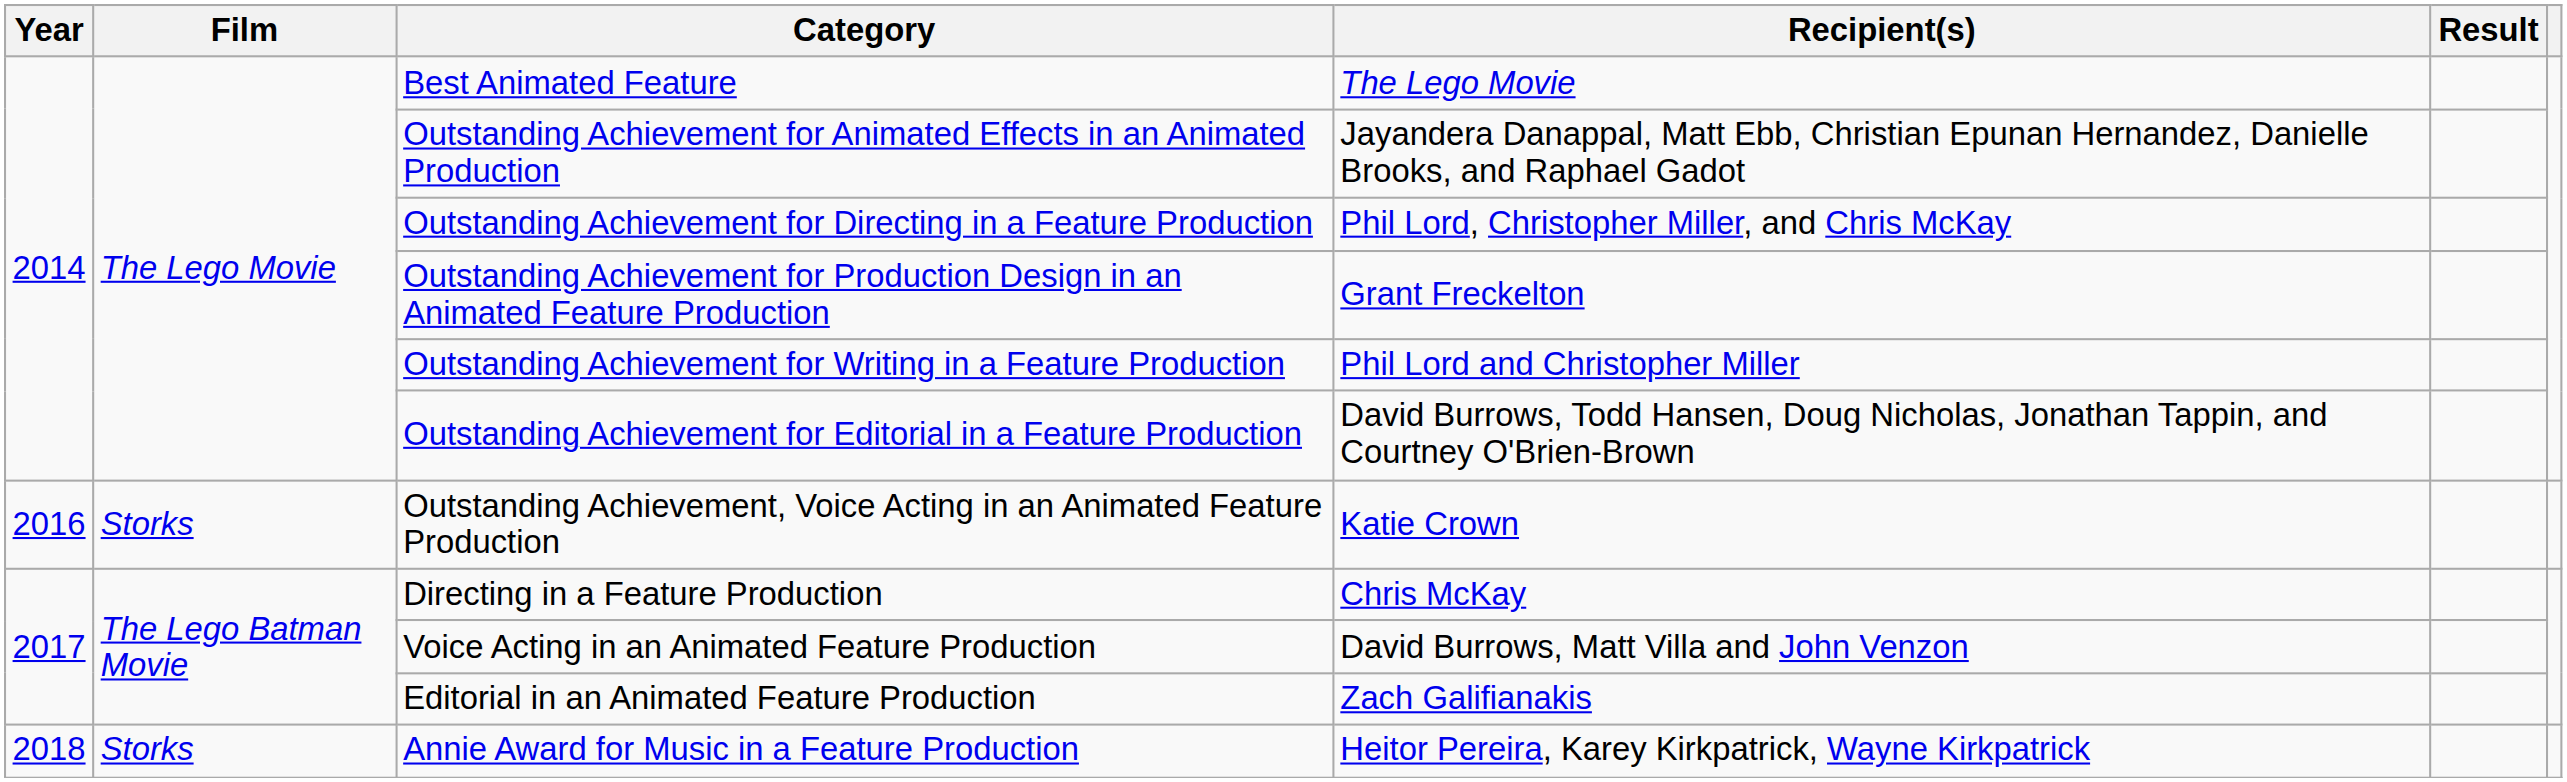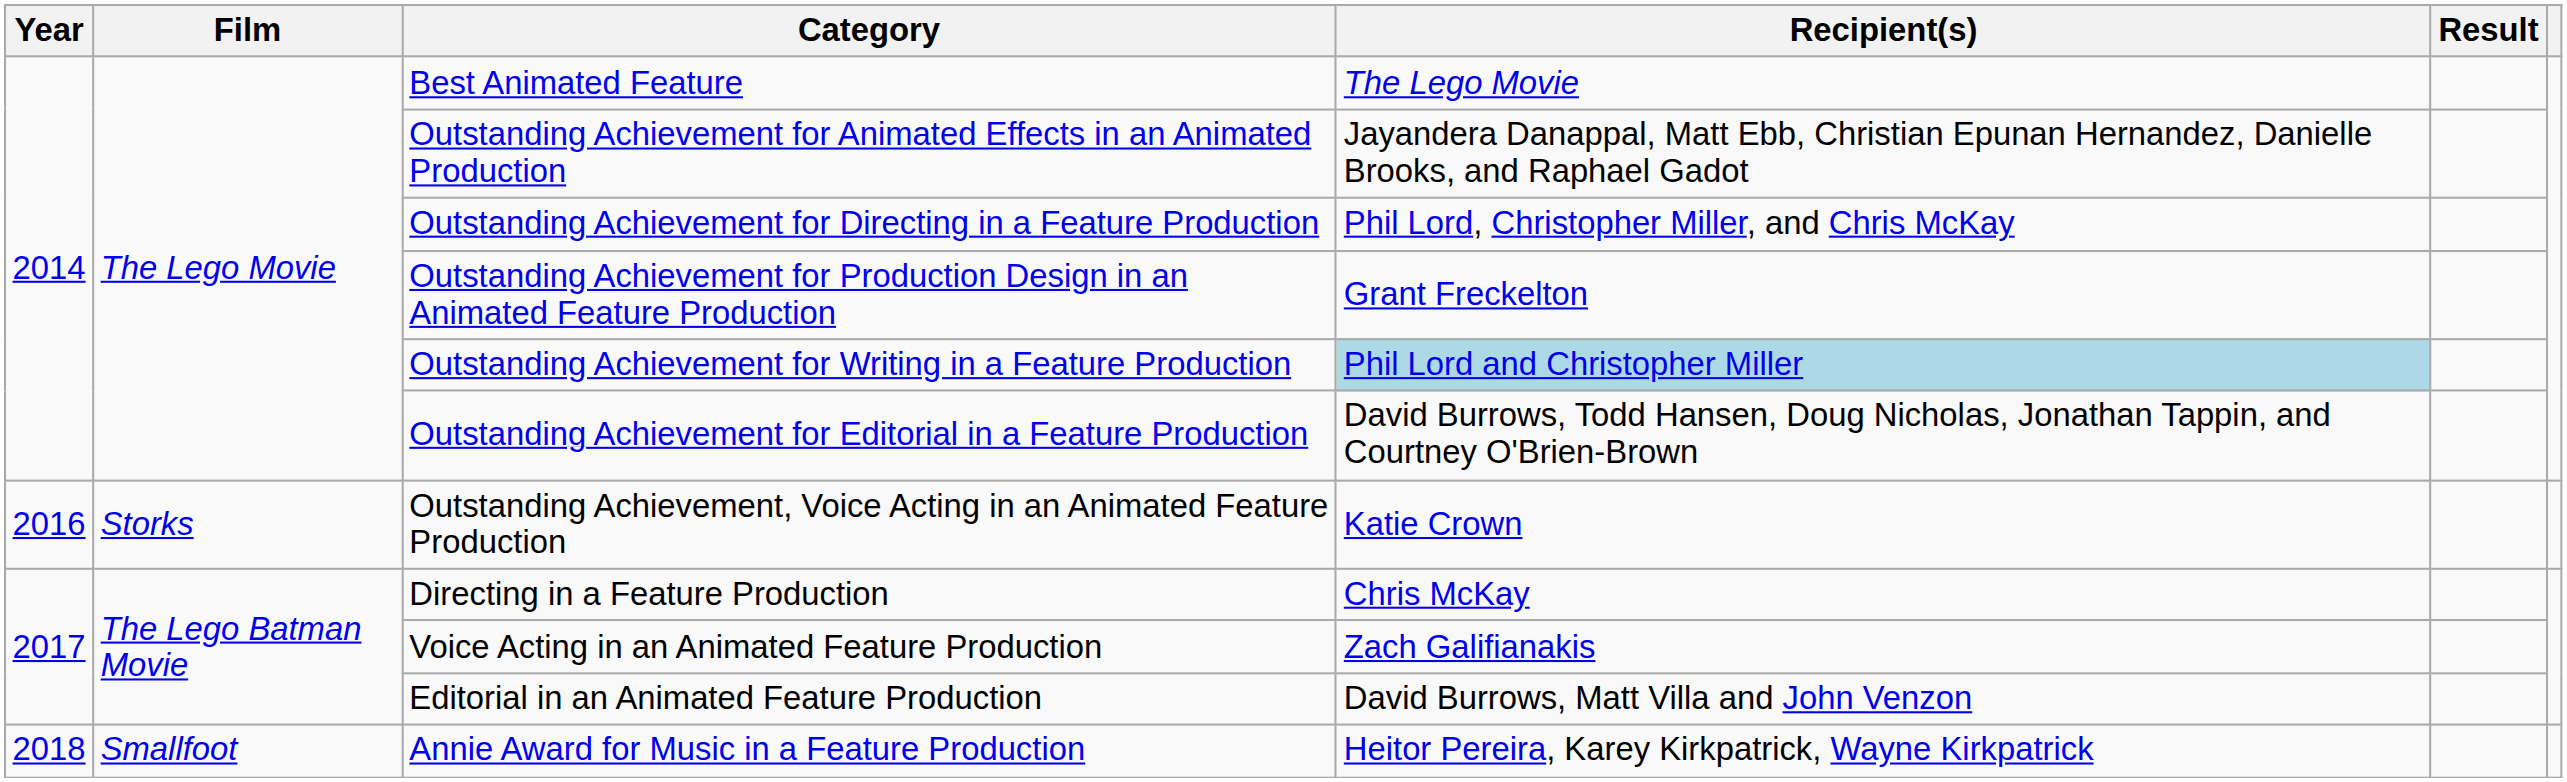Outstanding Achievement for Writing in a Feature Production | Recipient(s): no background -> lightblue background
Voice Acting in an Animated Feature Production | Recipient(s): David Burrows, Matt Villa and John Venzon -> Zach Galifianakis
Editorial in an Animated Feature Production | Recipient(s): Zach Galifianakis -> David Burrows, Matt Villa and John Venzon
Annie Award for Music in a Feature Production | Film: Storks -> Smallfoot
